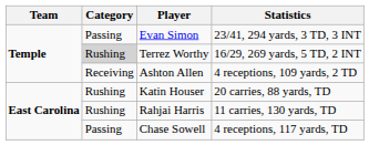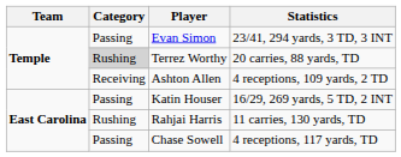Terrez Worthy | Statistics: 16/29, 269 yards, 5 TD, 2 INT -> 20 carries, 88 yards, TD
Katin Houser | Category: Rushing -> Passing
Katin Houser | Statistics: 20 carries, 88 yards, TD -> 16/29, 269 yards, 5 TD, 2 INT
